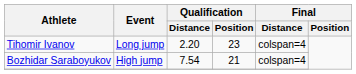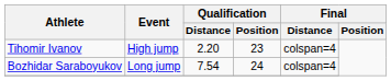Tihomir Ivanov | Event: Long jump -> High jump
Bozhidar Saraboyukov | Event: High jump -> Long jump
Bozhidar Saraboyukov | Qualification / Position: 21 -> 24
